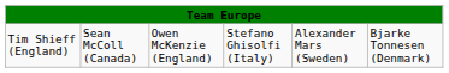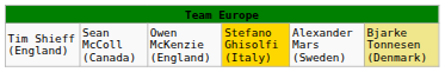Tim Shieff (England) | column 4: no background -> gold background
Tim Shieff (England) | column 6: no background -> khaki background
